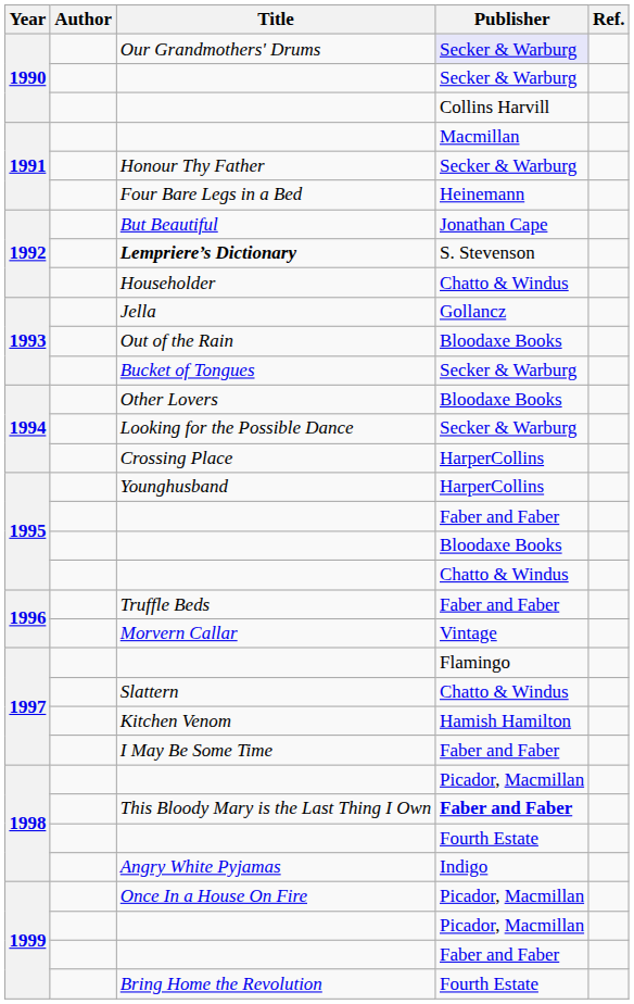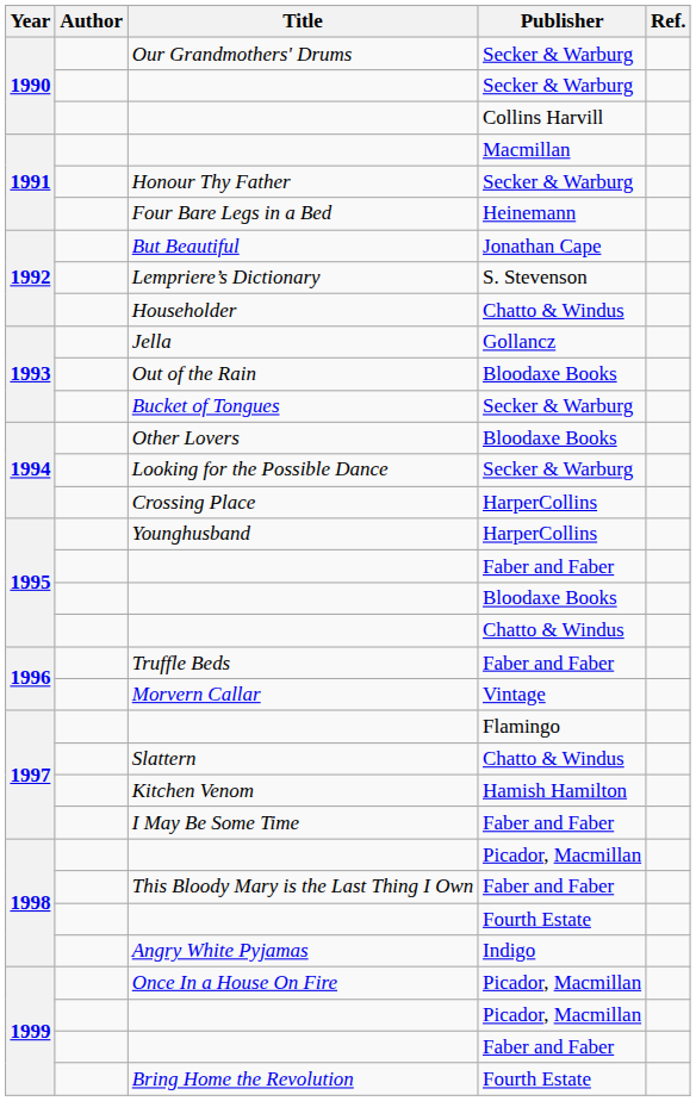Our Grandmothers' Drums | Publisher: lavender background -> no background
Lempriere’s Dictionary | Title: bold -> normal
This Bloody Mary is the Last Thing I Own | Publisher: bold -> normal
